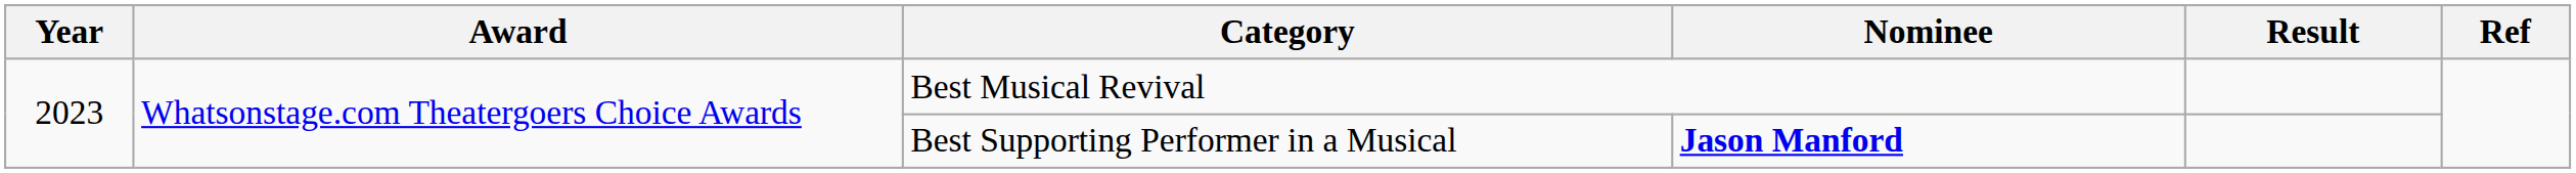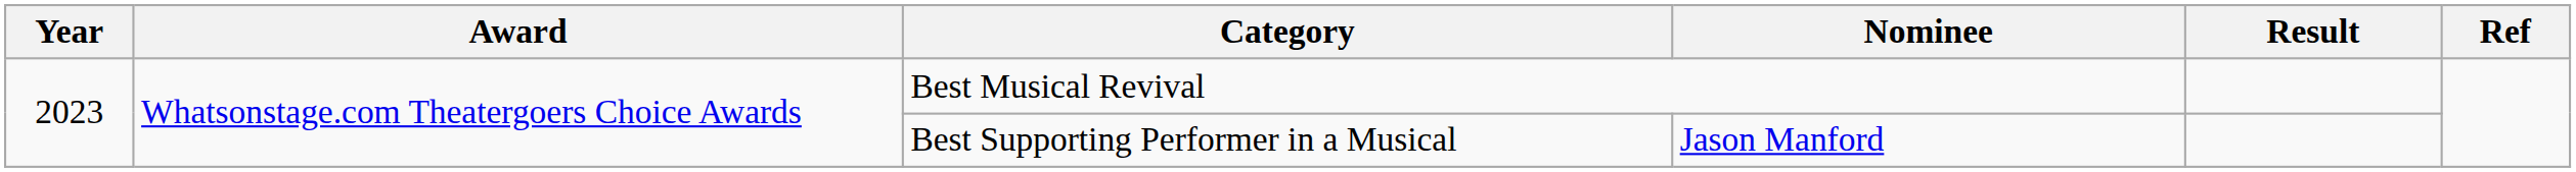Best Supporting Performer in a Musical | Nominee: bold -> normal
